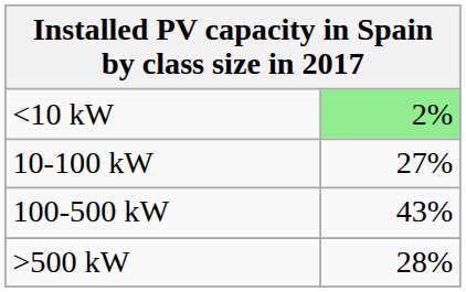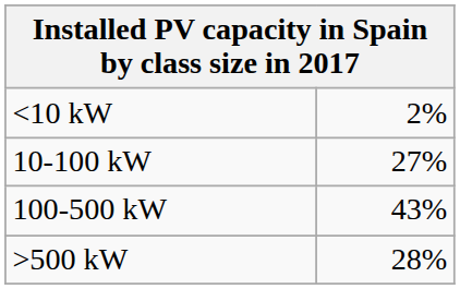<10 kW | column 2: lightgreen background -> no background
